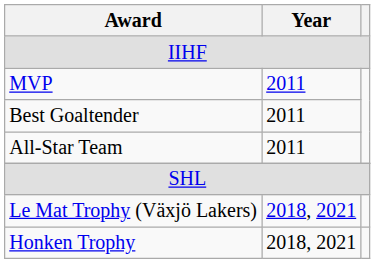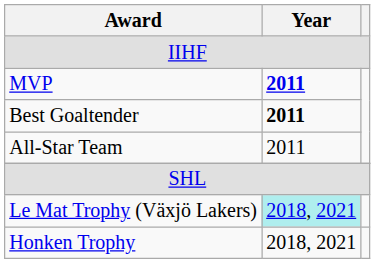MVP | Year: normal -> bold
Best Goaltender | Year: normal -> bold
Le Mat Trophy (Växjö Lakers) | Year: no background -> paleturquoise background
